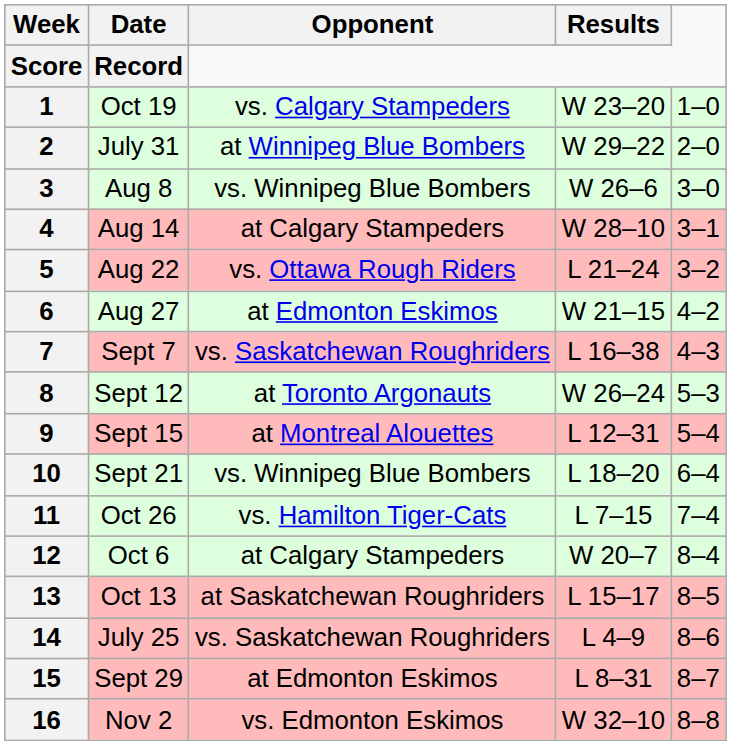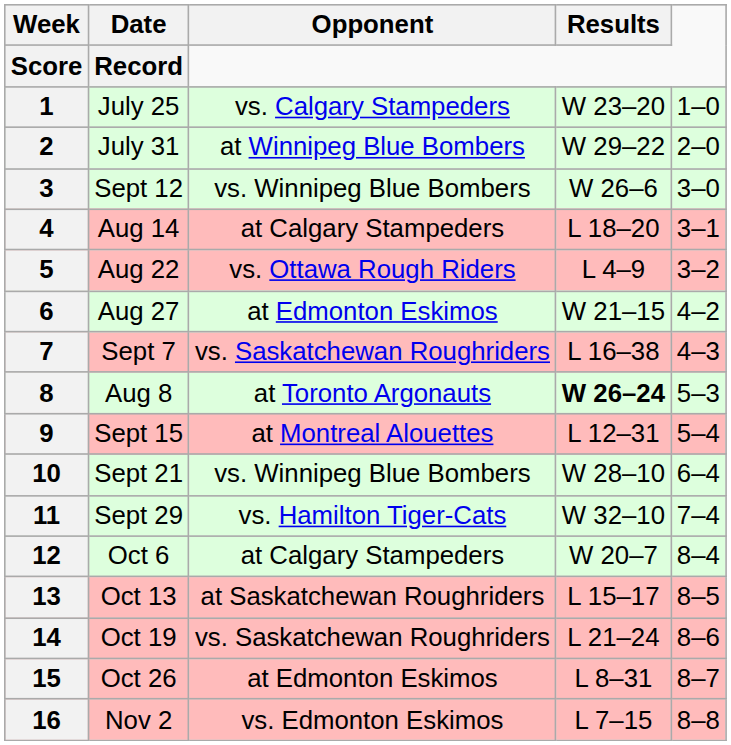1 | Date / Record: Oct 19 -> July 25
3 | Date / Record: Aug 8 -> Sept 12
4 | Results: W 28–10 -> L 18–20
5 | Results: L 21–24 -> L 4–9
8 | Date / Record: Sept 12 -> Aug 8
8 | Results: normal -> bold
10 | Results: L 18–20 -> W 28–10
11 | Date / Record: Oct 26 -> Sept 29
11 | Results: L 7–15 -> W 32–10
14 | Date / Record: July 25 -> Oct 19
14 | Results: L 4–9 -> L 21–24
15 | Date / Record: Sept 29 -> Oct 26
16 | Results: W 32–10 -> L 7–15
